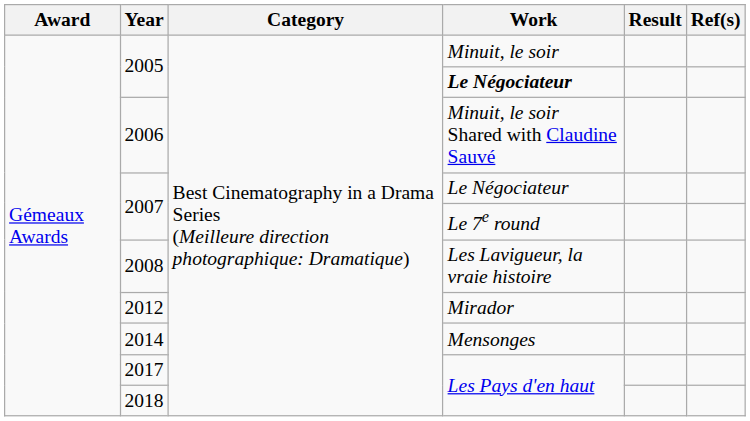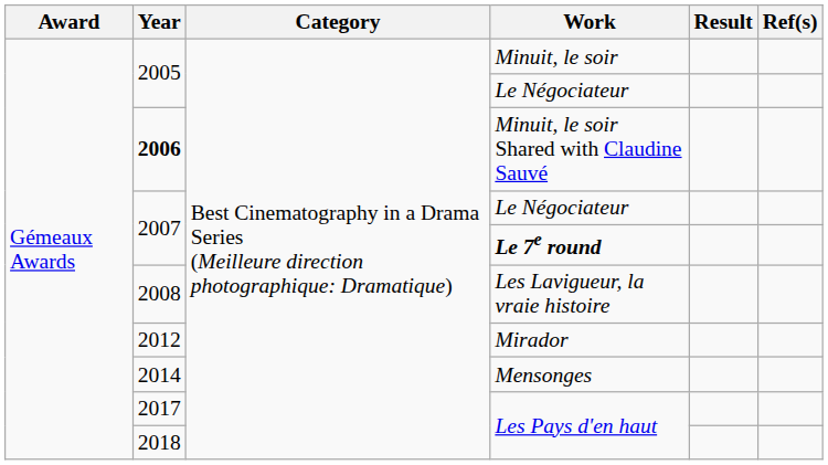2005 / Le Négociateur | Work: bold -> normal
2006 | Year: normal -> bold
2007 / Le 7e round | Work: normal -> bold
